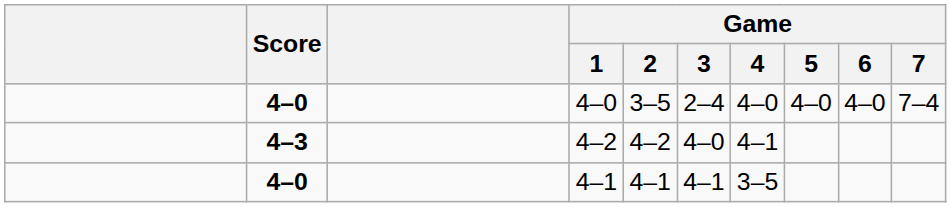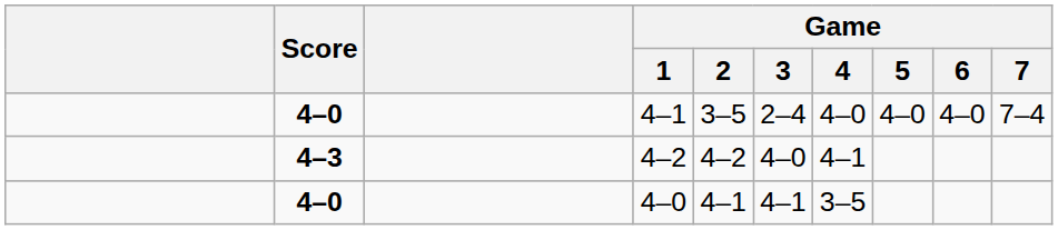row 3 | Game / 1: 4–0 -> 4–1
row 5 | Game / 1: 4–1 -> 4–0
